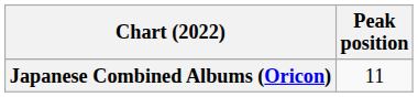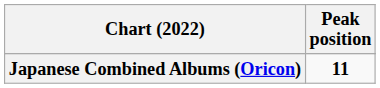row 2 | Peak position: normal -> bold
